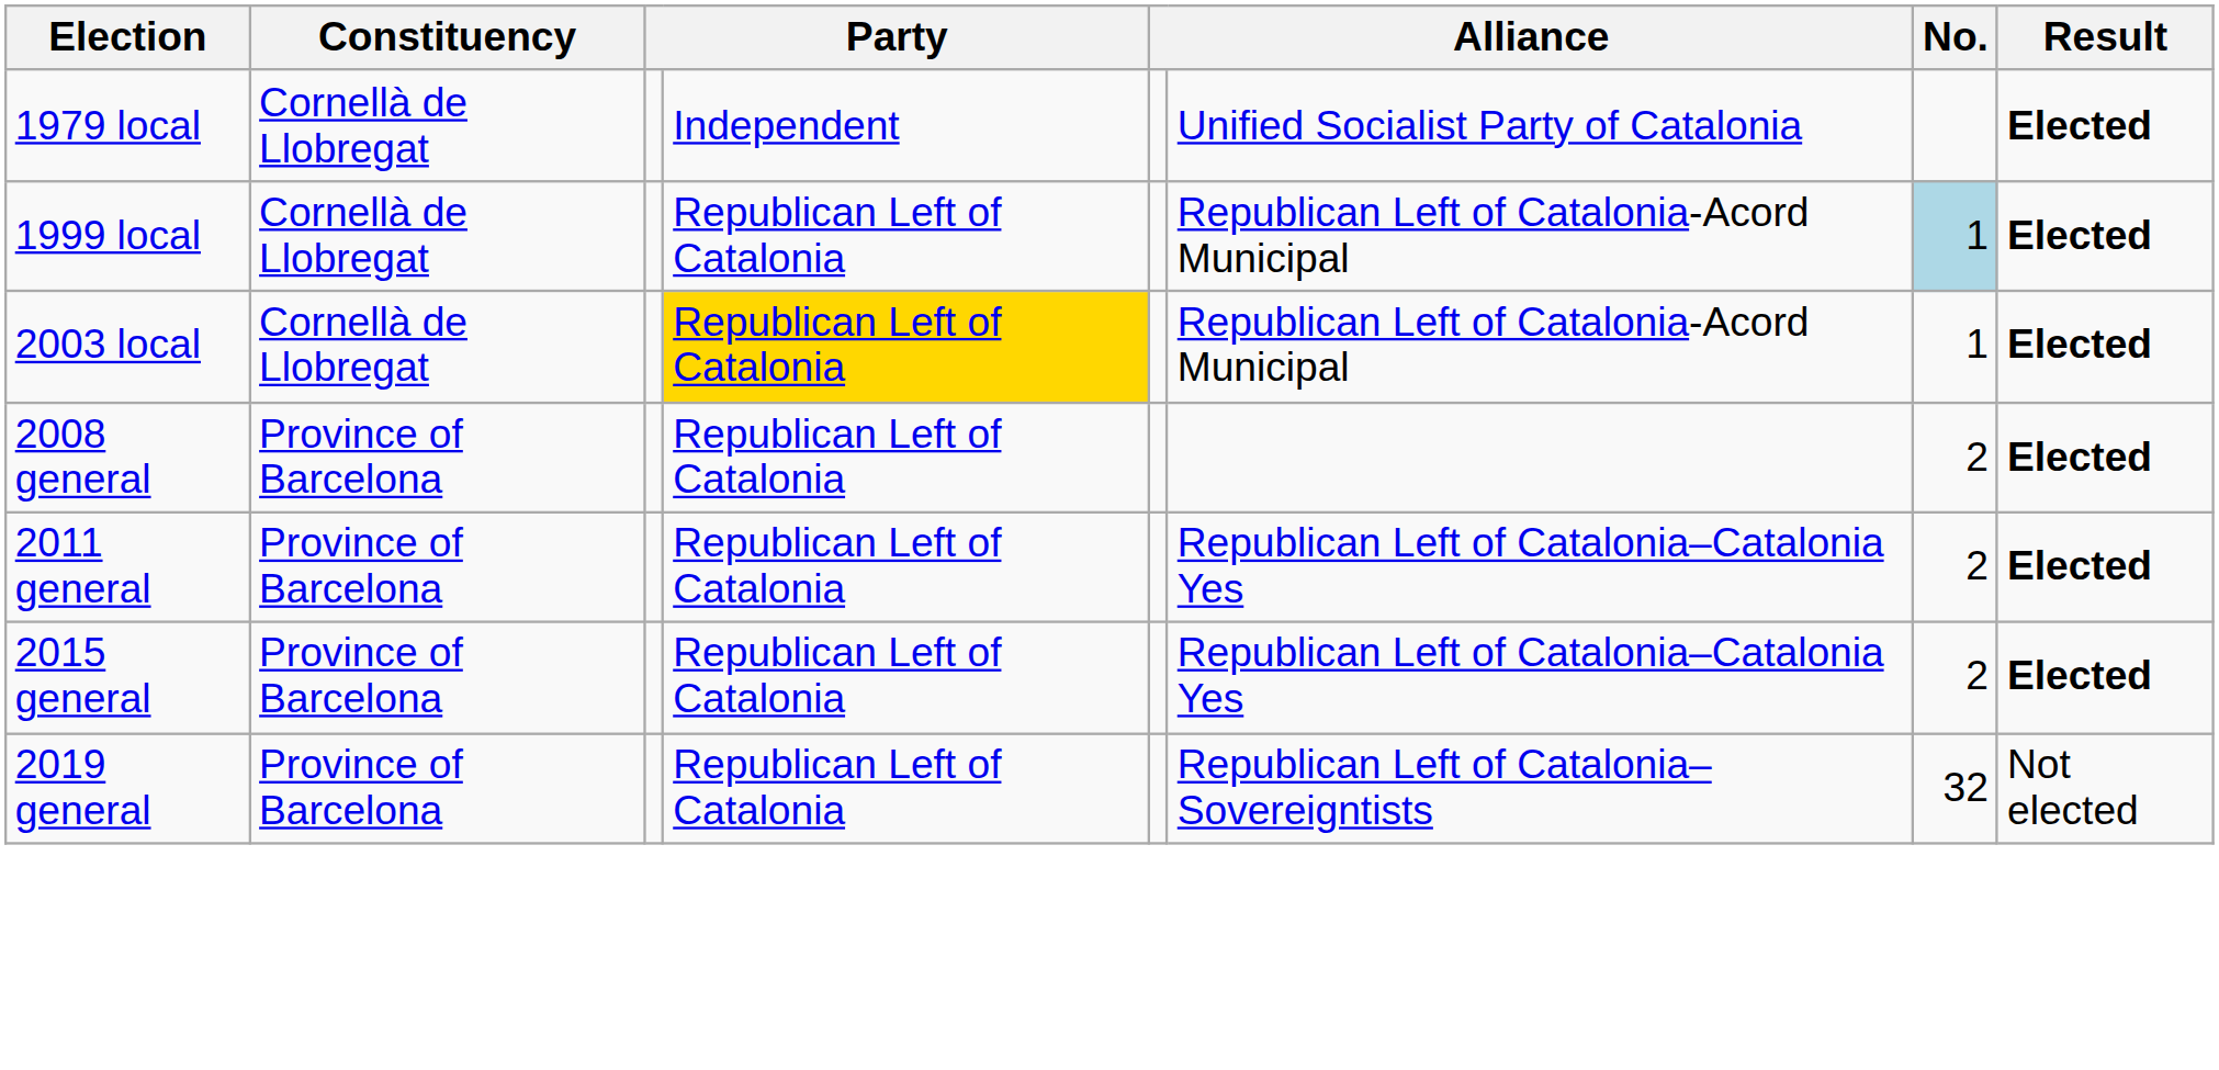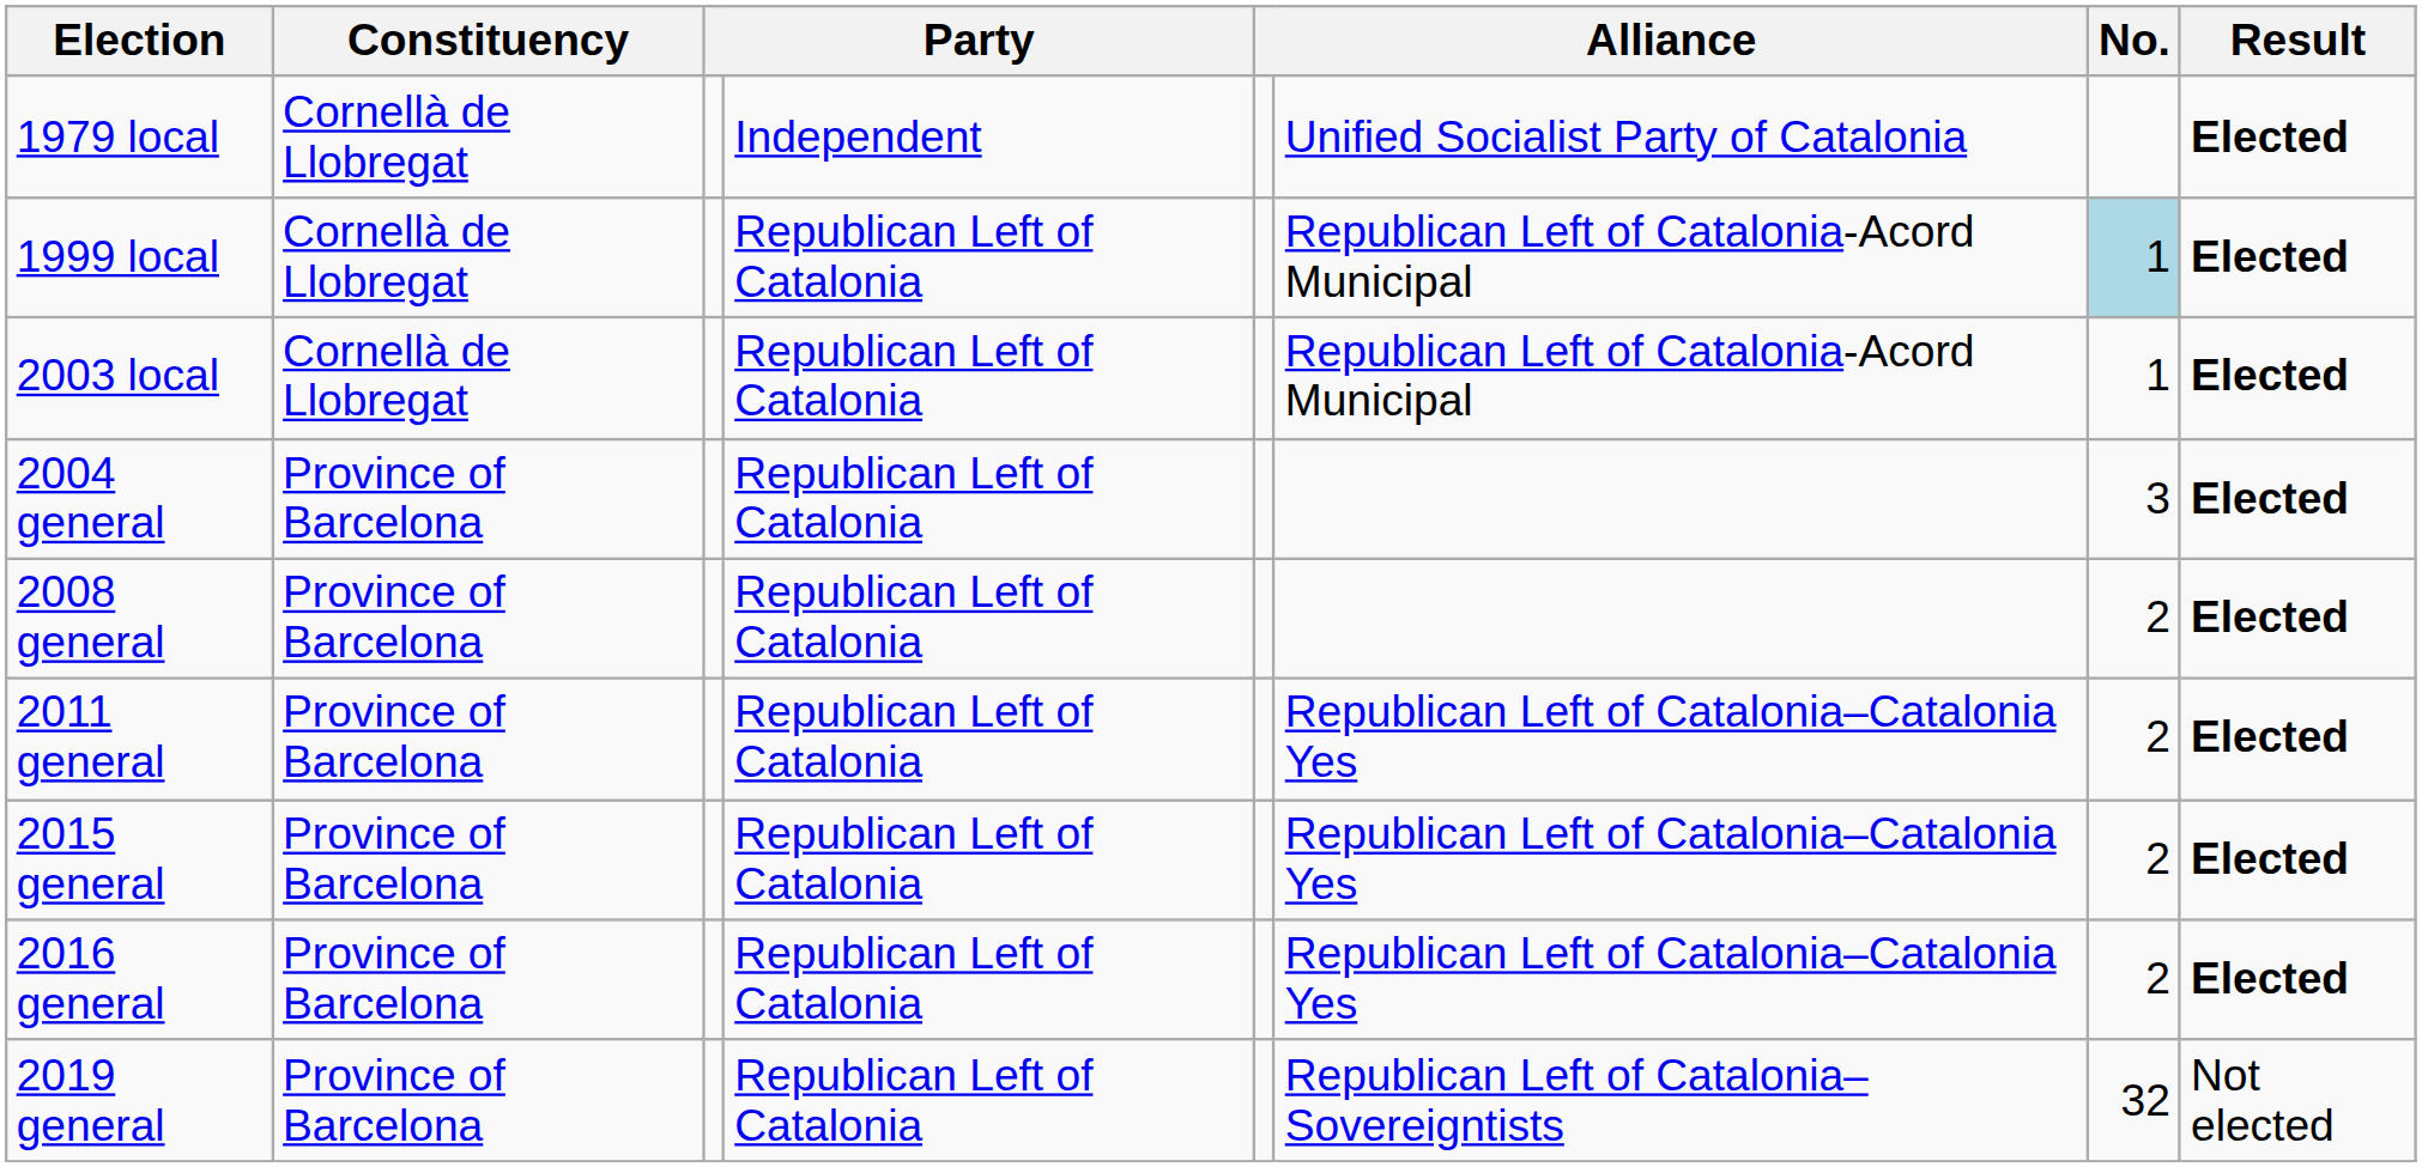2003 local | column 4: gold background -> no background
+ row: 2004 general | Province of Barcelona | Republican Left of Catalonia | 3 | Elected
+ row: 2016 general | Province of Barcelona | Republican Left of Catalonia | Republican Left of Catalonia–Catalonia Yes | 2 | Elected
